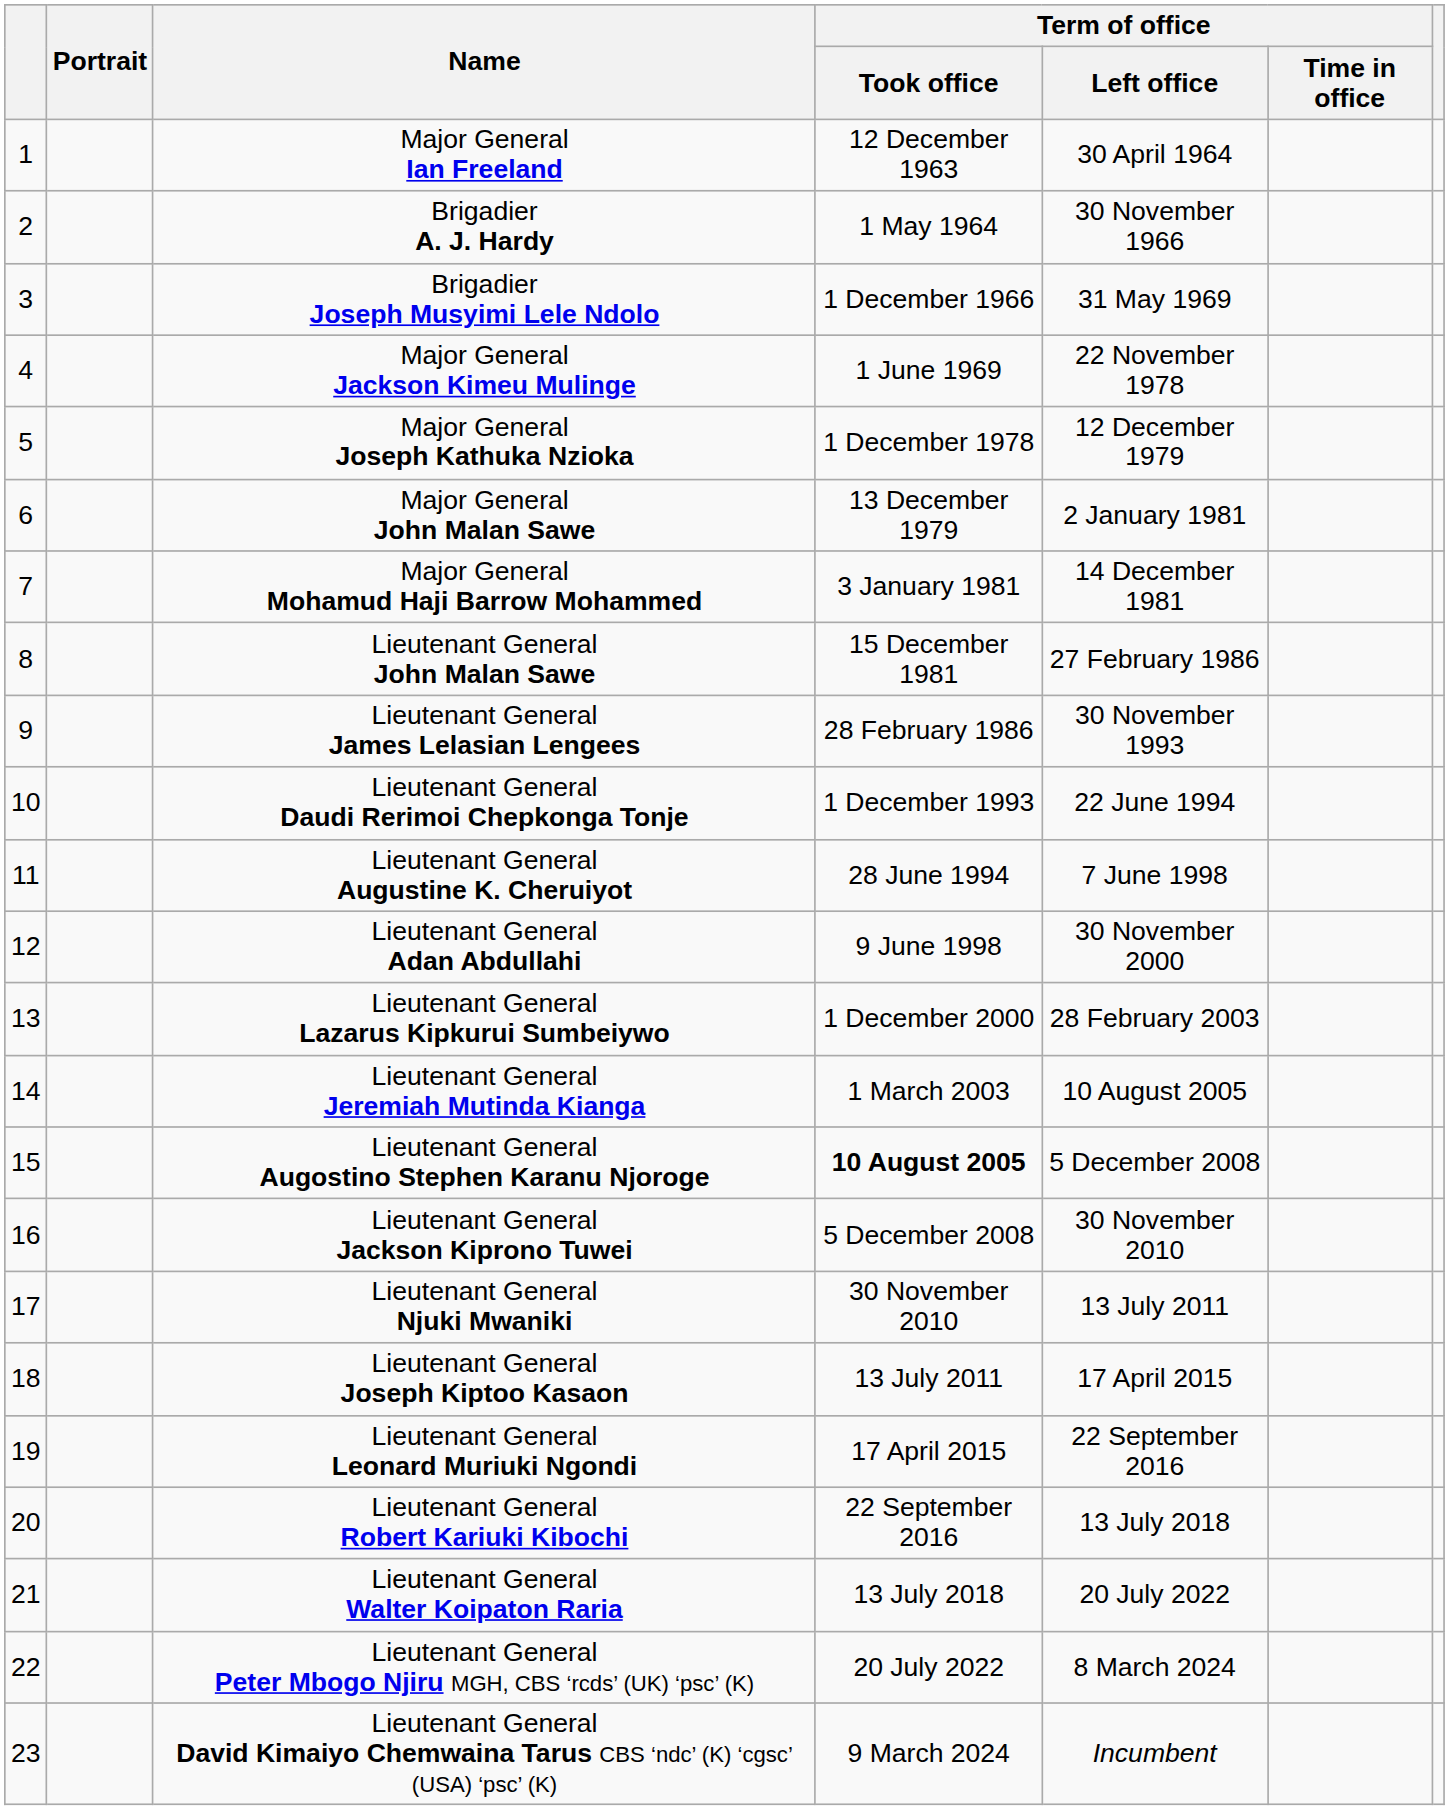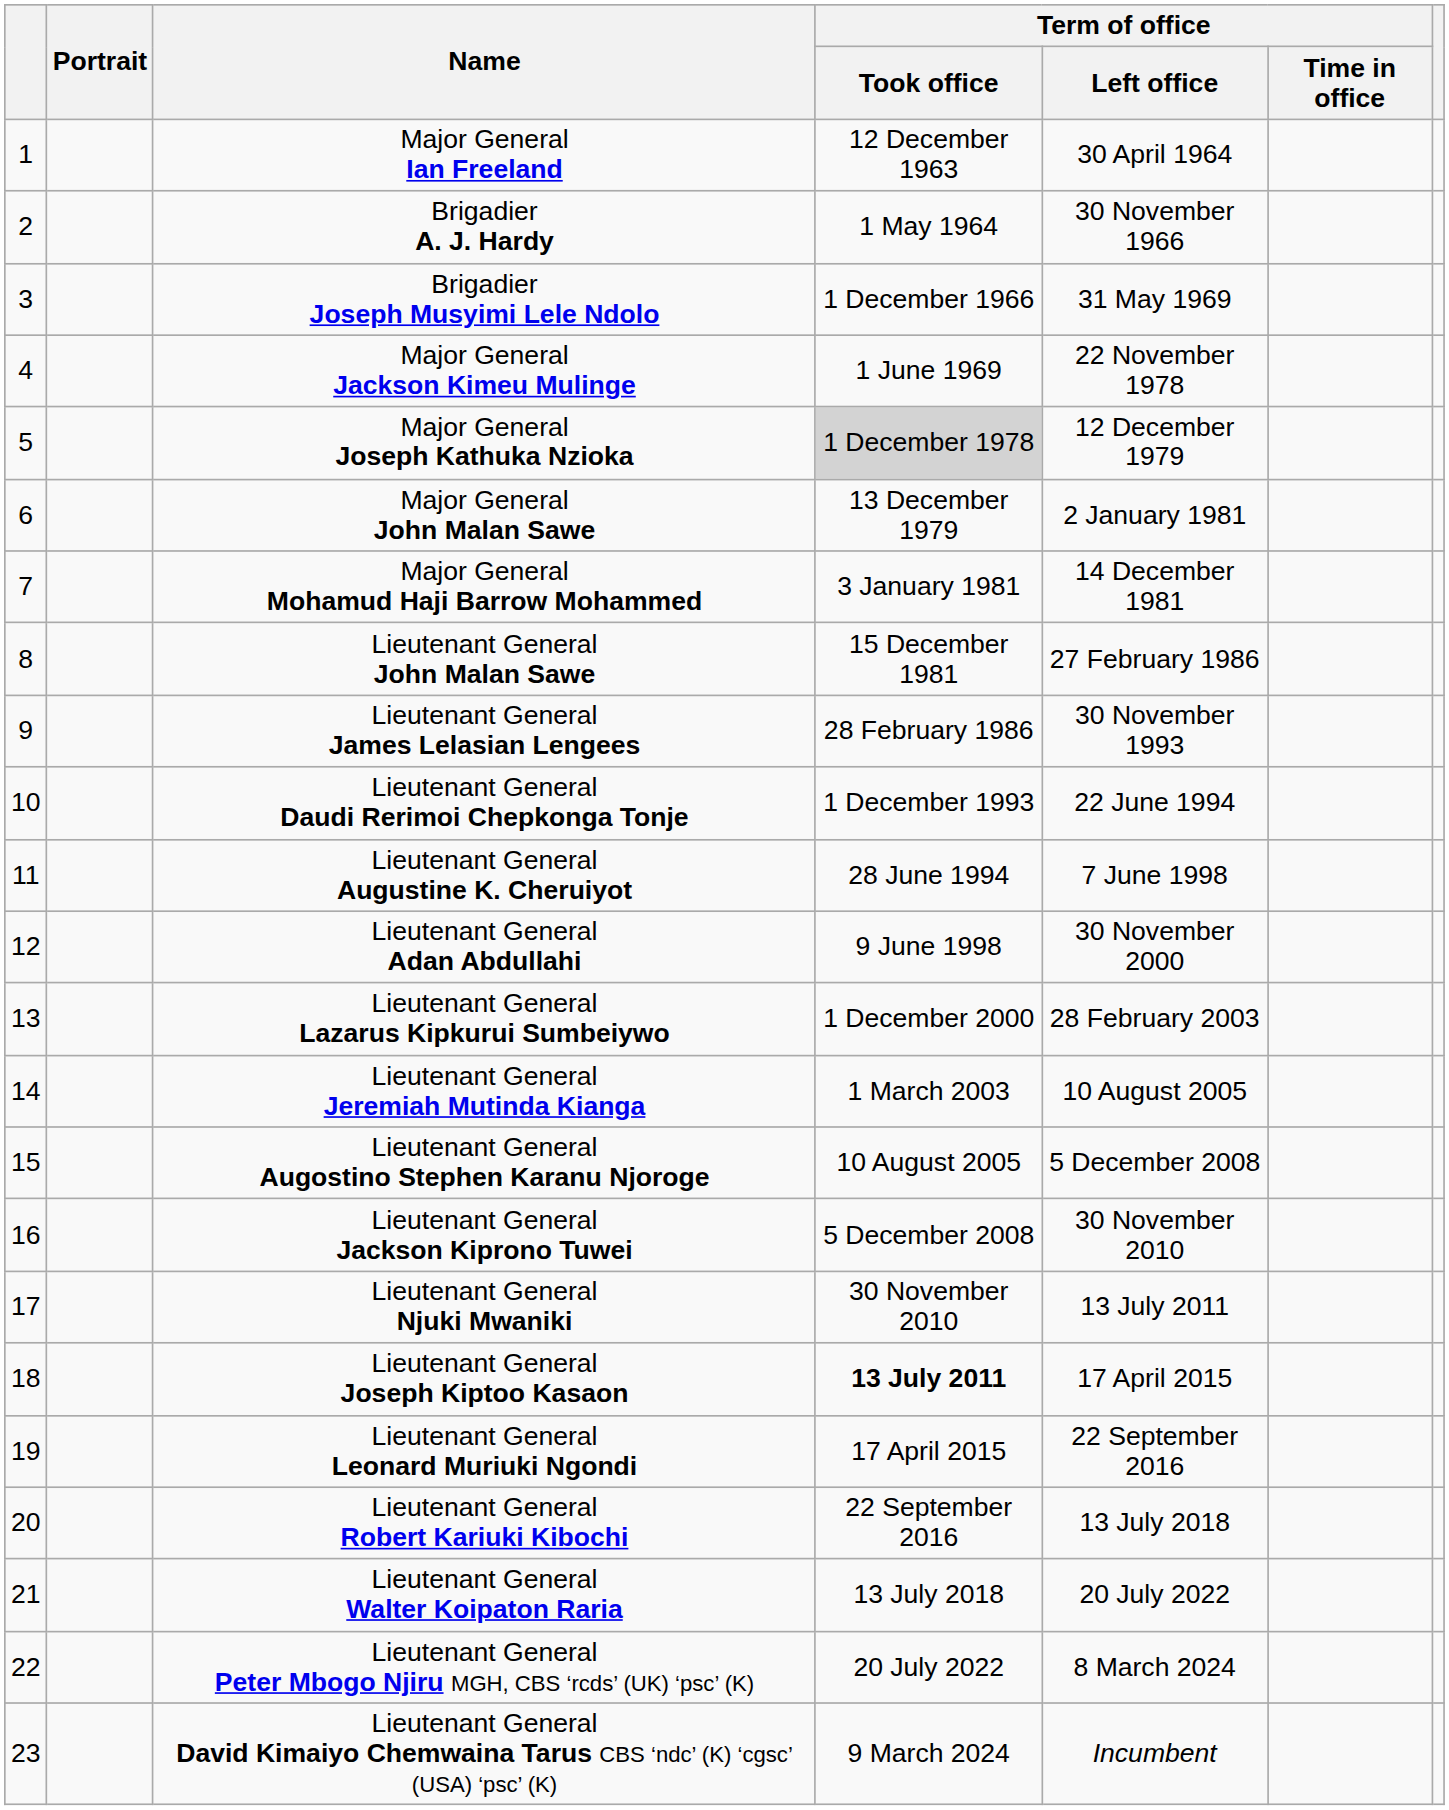Major General Joseph Kathuka Nzioka | Term of office / Took office: no background -> lightgrey background
Lieutenant General Augostino Stephen Karanu Njoroge | Term of office / Took office: bold -> normal
Lieutenant General Joseph Kiptoo Kasaon | Term of office / Took office: normal -> bold
